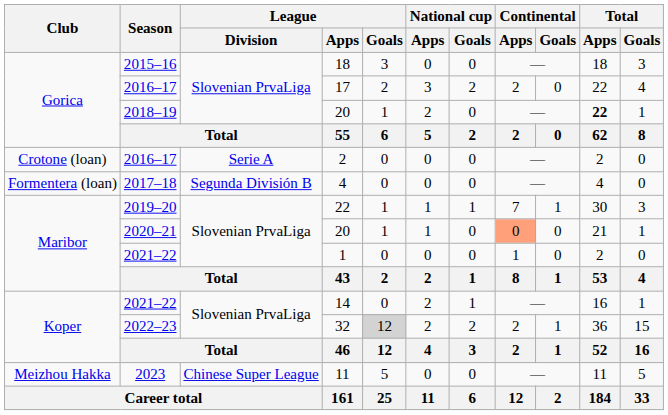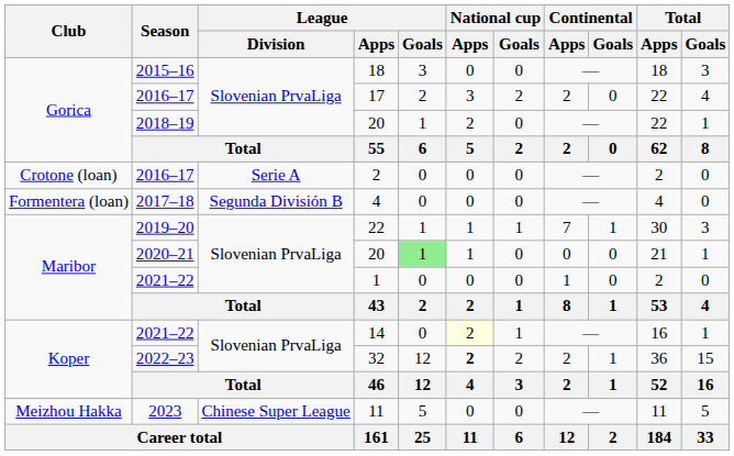2018–19 / 20 | Total / Apps: bold -> normal
2020–21 / 20 | League / Goals: no background -> lightgreen background
2020–21 / 20 | Continental / Apps: lightsalmon background -> no background
14 | National cup / Apps: no background -> lightyellow background
32 | League / Goals: lightgrey background -> no background
32 | National cup / Apps: normal -> bold
